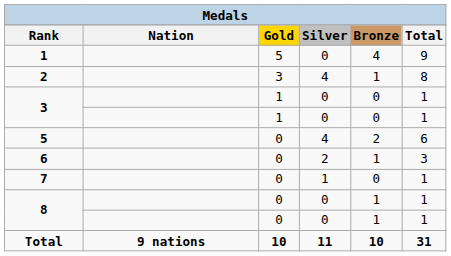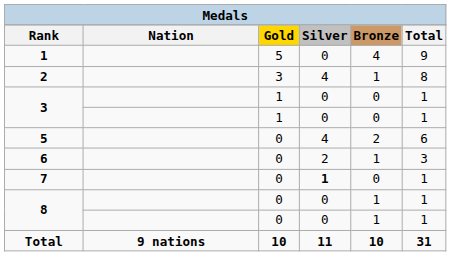7 | column 4: normal -> bold
